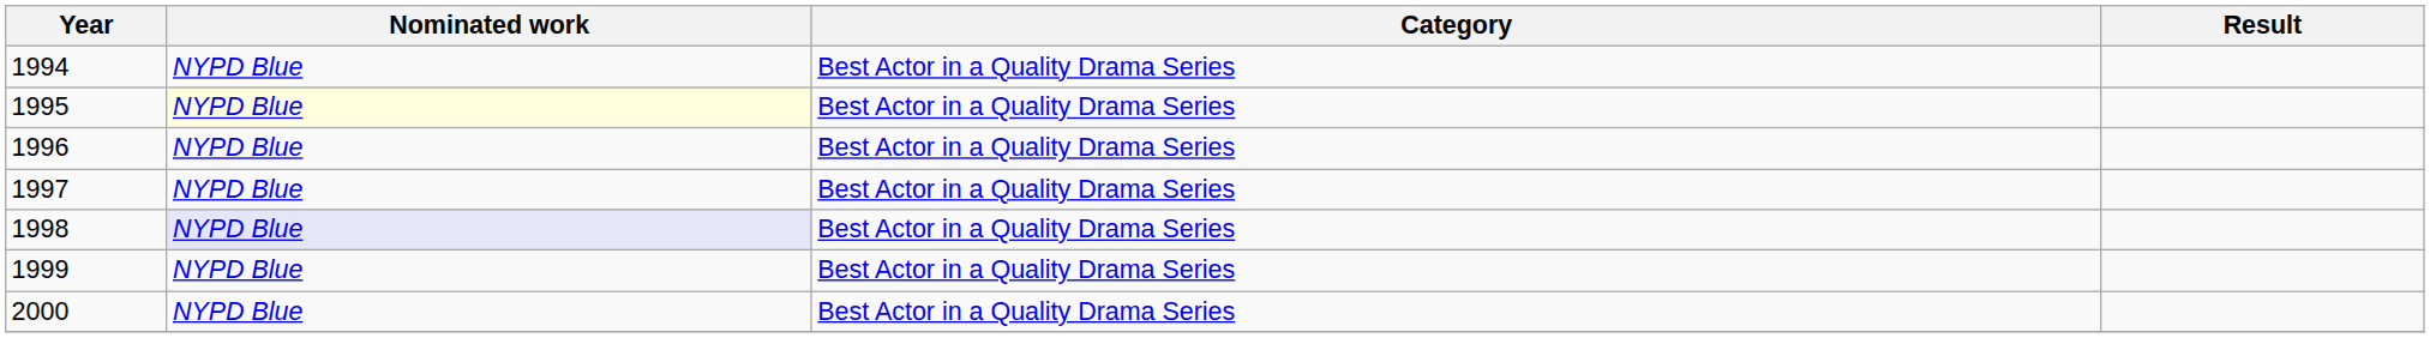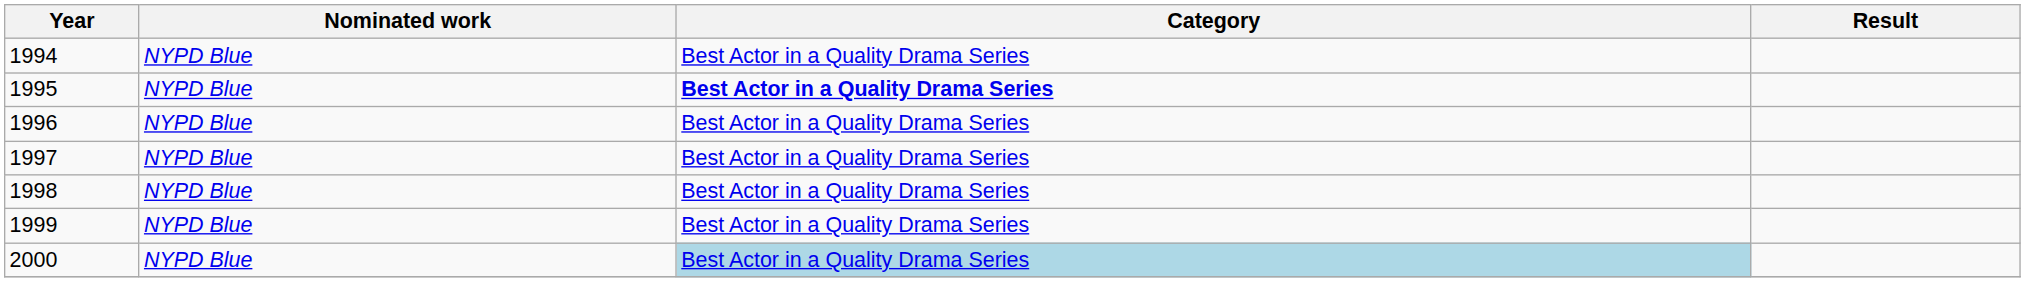1995 | Nominated work: lightyellow background -> no background
1995 | Category: normal -> bold
1998 | Nominated work: lavender background -> no background
2000 | Category: no background -> lightblue background
